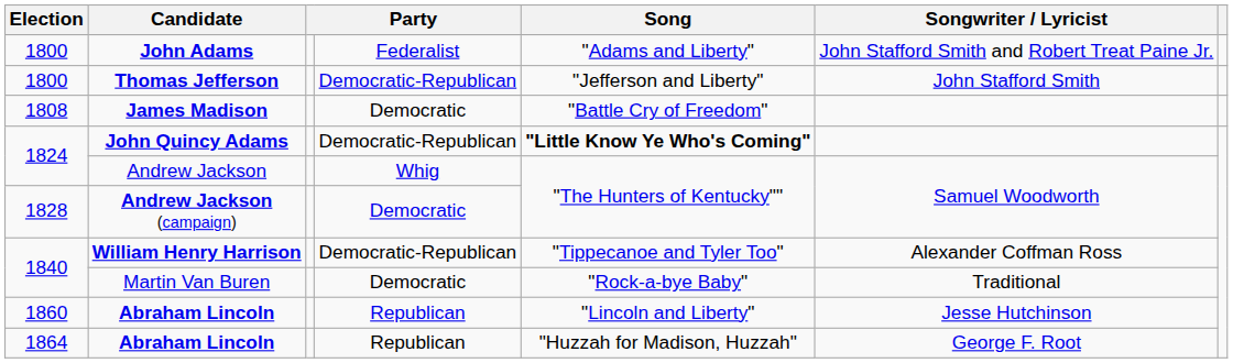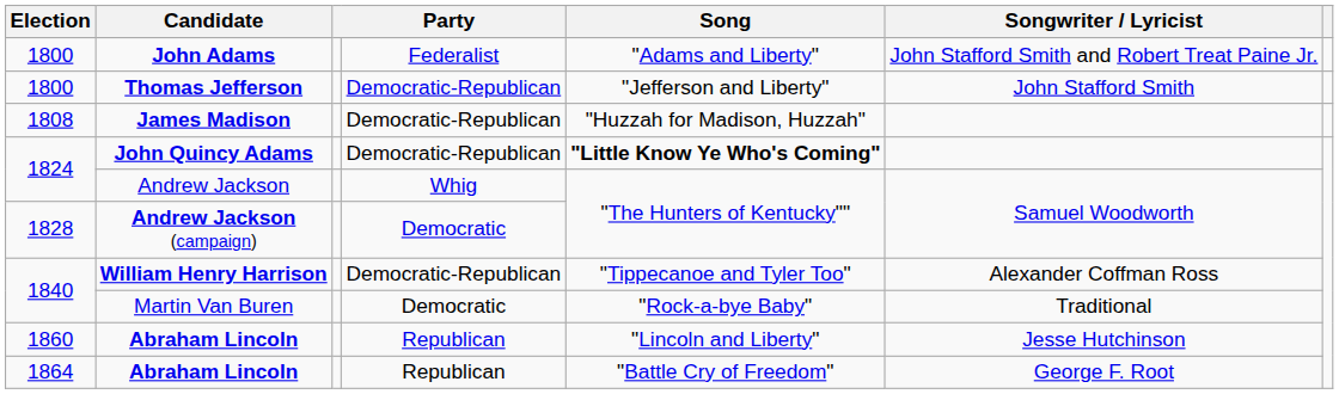James Madison | column 4: Democratic -> Democratic-Republican
James Madison | Song: "Battle Cry of Freedom" -> "Huzzah for Madison, Huzzah"
1864 / Abraham Lincoln | Song: "Huzzah for Madison, Huzzah" -> "Battle Cry of Freedom"
